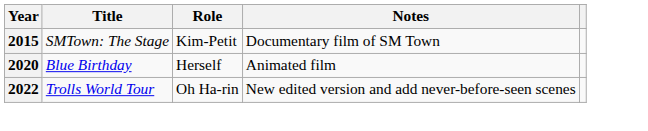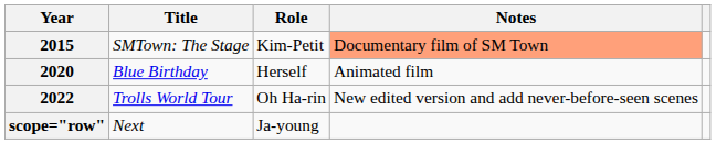2015 | Notes: no background -> lightsalmon background
+ row: scope="row" | Next | Ja-young
